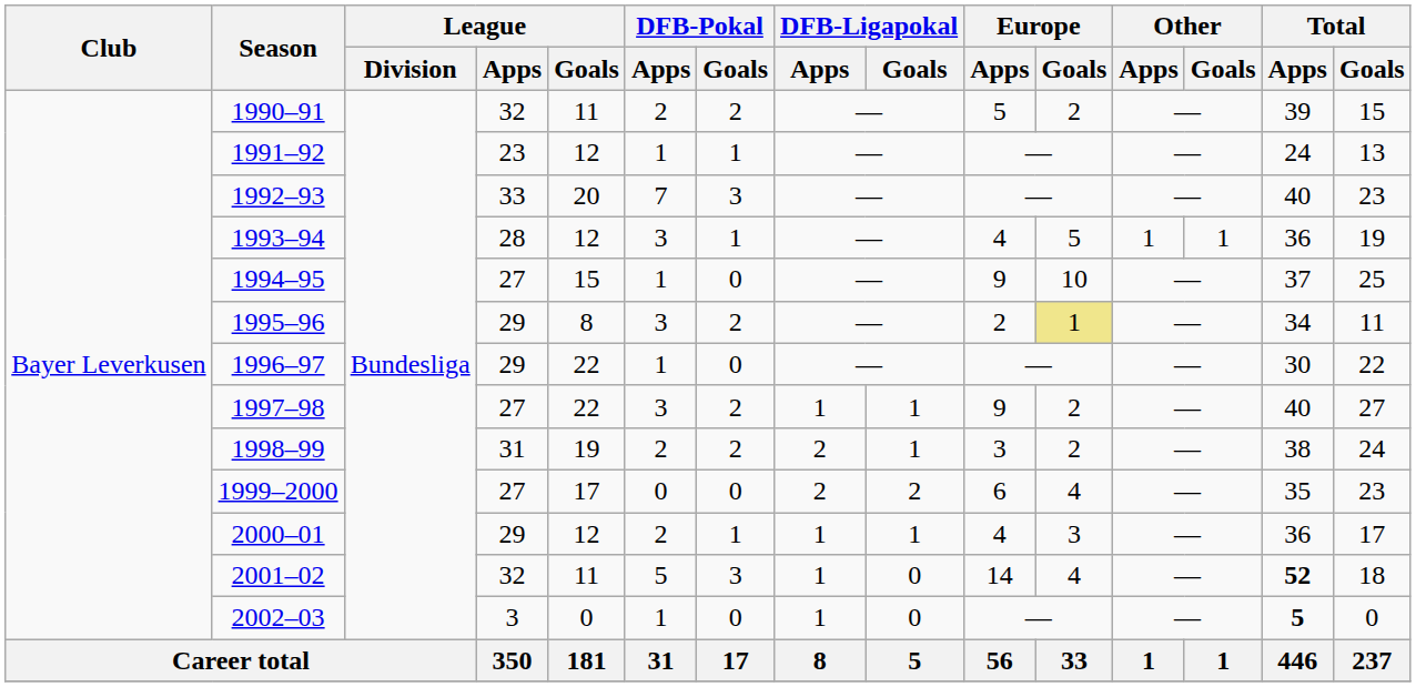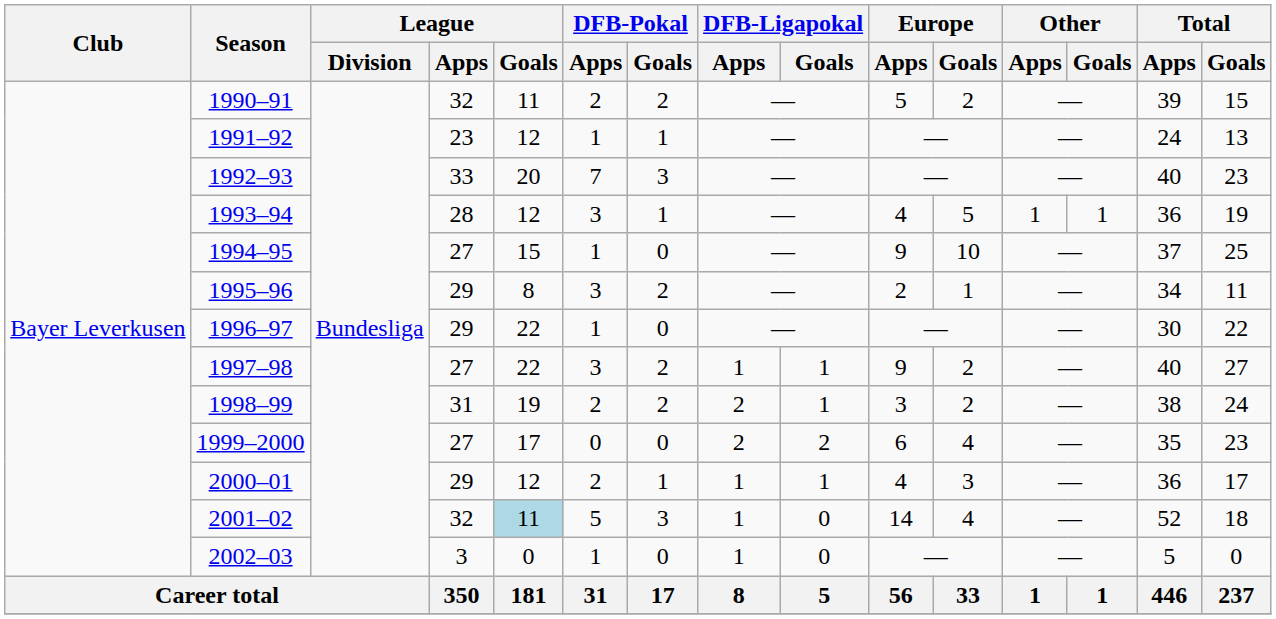1995–96 | Europe / Goals: khaki background -> no background
2001–02 | League / Goals: no background -> lightblue background
2001–02 | Total / Apps: bold -> normal
2002–03 | Total / Apps: bold -> normal
